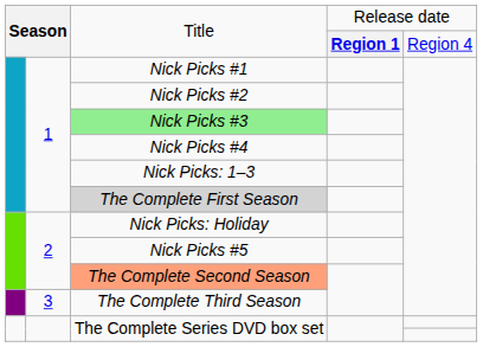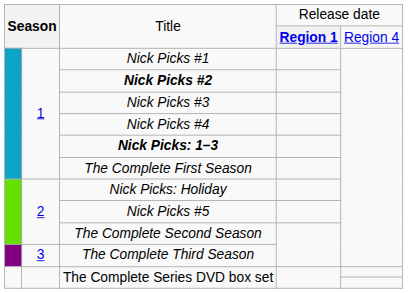Nick Picks #2 | column 3: normal -> bold
Nick Picks #3 | column 3: lightgreen background -> no background
Nick Picks: 1–3 | column 3: normal -> bold
The Complete First Season | column 3: lightgrey background -> no background
The Complete Second Season | column 3: lightsalmon background -> no background
